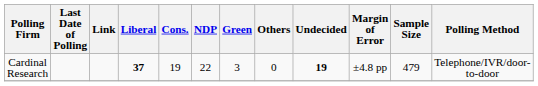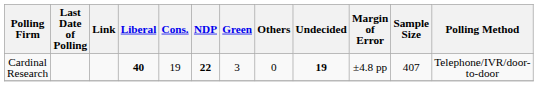Cardinal Research | Liberal: 37 -> 40
Cardinal Research | NDP: normal -> bold
Cardinal Research | Sample Size: 479 -> 407
